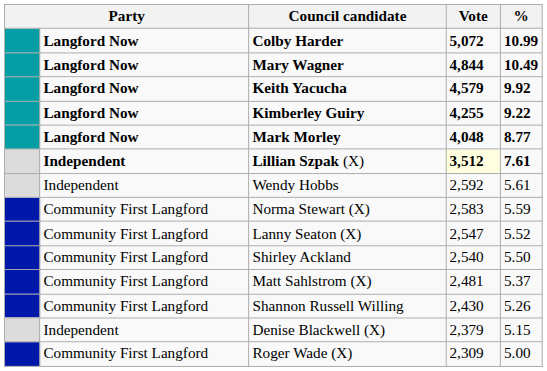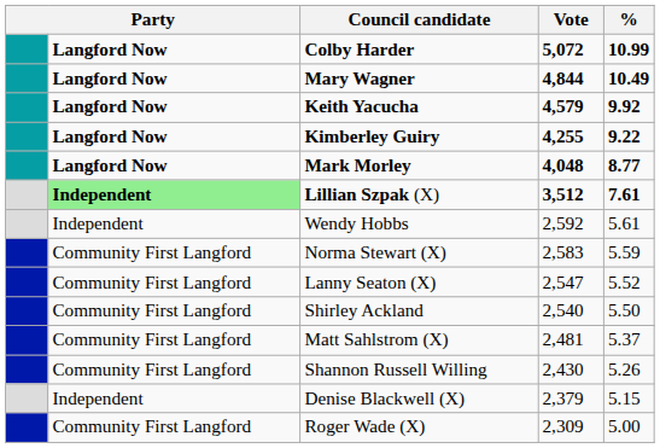Lillian Szpak (X) | column 2: no background -> lightgreen background
Lillian Szpak (X) | Vote: lightyellow background -> no background
